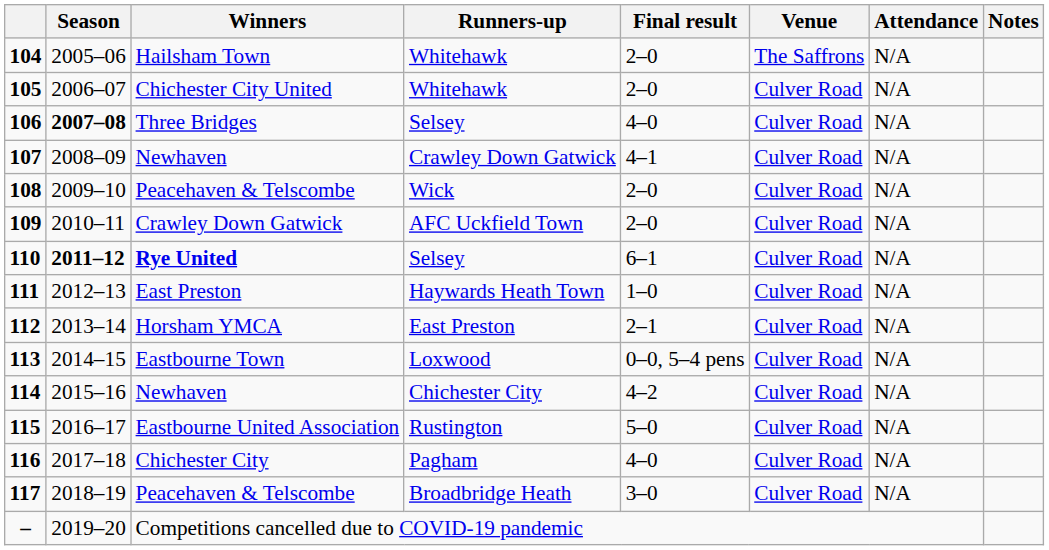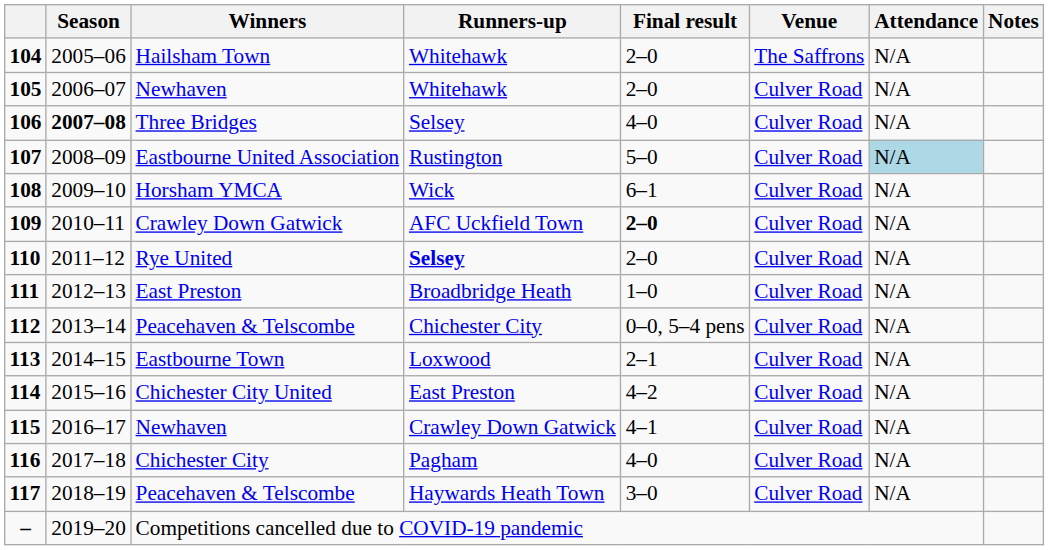105 | Winners: Chichester City United -> Newhaven
107 | Winners: Newhaven -> Eastbourne United Association
107 | Runners-up: Crawley Down Gatwick -> Rustington
107 | Final result: 4–1 -> 5–0
107 | Attendance: no background -> lightblue background
108 | Winners: Peacehaven & Telscombe -> Horsham YMCA
108 | Final result: 2–0 -> 6–1
109 | Final result: normal -> bold
110 | Season: bold -> normal
110 | Winners: bold -> normal
110 | Runners-up: normal -> bold
110 | Final result: 6–1 -> 2–0
111 | Runners-up: Haywards Heath Town -> Broadbridge Heath
112 | Winners: Horsham YMCA -> Peacehaven & Telscombe
112 | Runners-up: East Preston -> Chichester City
112 | Final result: 2–1 -> 0–0, 5–4 pens
113 | Final result: 0–0, 5–4 pens -> 2–1
114 | Winners: Newhaven -> Chichester City United
114 | Runners-up: Chichester City -> East Preston
115 | Winners: Eastbourne United Association -> Newhaven
115 | Runners-up: Rustington -> Crawley Down Gatwick
115 | Final result: 5–0 -> 4–1
117 | Runners-up: Broadbridge Heath -> Haywards Heath Town
